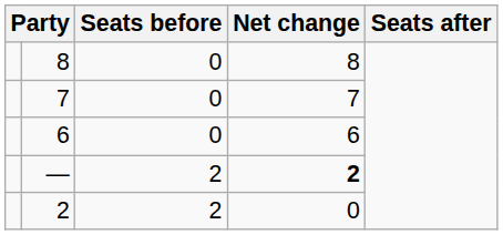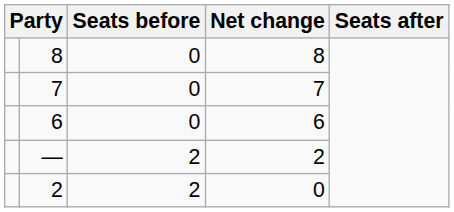— | Net change: bold -> normal
